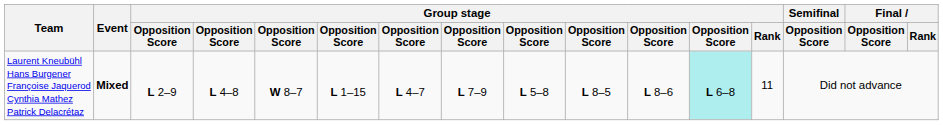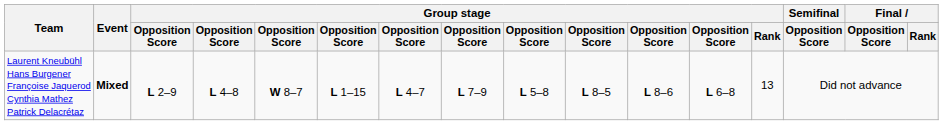row 3 | column 12: paleturquoise background -> no background
row 3 | Group stage / Rank: 11 -> 13
